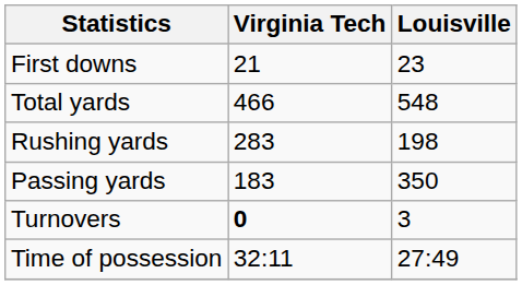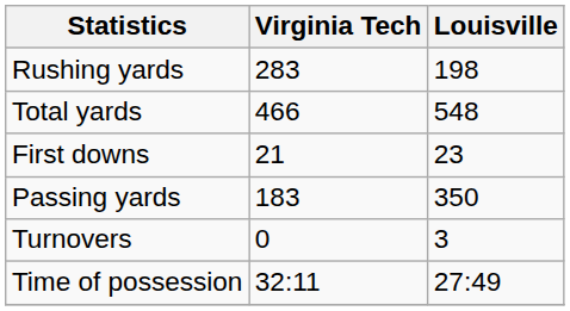rows swapped: First downs <-> Rushing yards
Turnovers | Virginia Tech: bold -> normal
